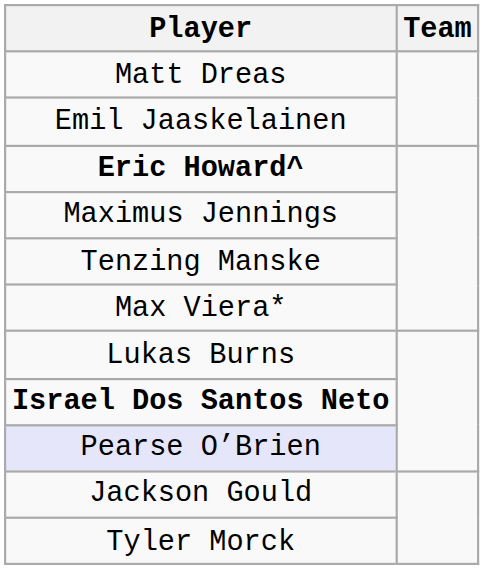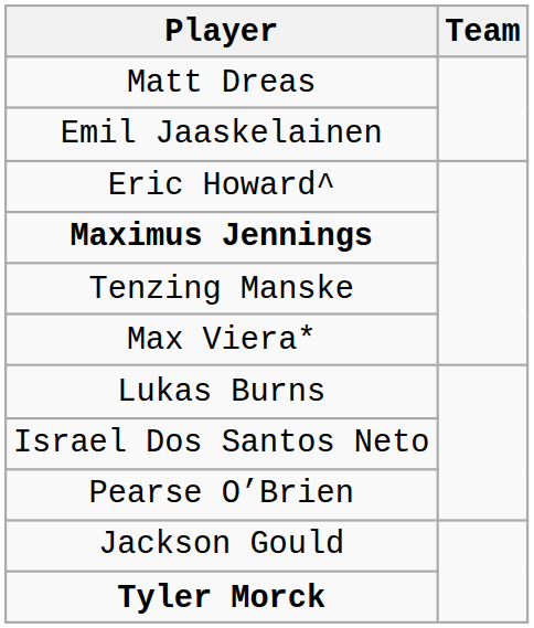Eric Howard^ | Player: bold -> normal
Maximus Jennings | Player: normal -> bold
Israel Dos Santos Neto | Player: bold -> normal
Pearse O’Brien | Player: lavender background -> no background
Tyler Morck | Player: normal -> bold
